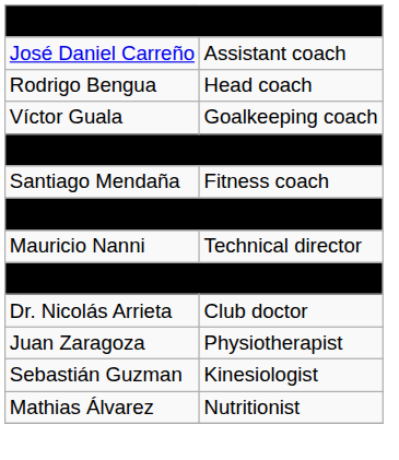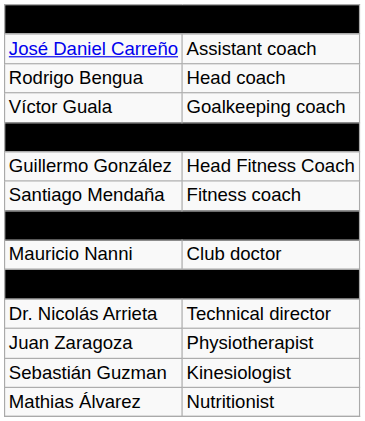+ row: Guillermo González | Head Fitness Coach
Mauricio Nanni | column 2: Technical director -> Club doctor
Dr. Nicolás Arrieta | column 2: Club doctor -> Technical director
